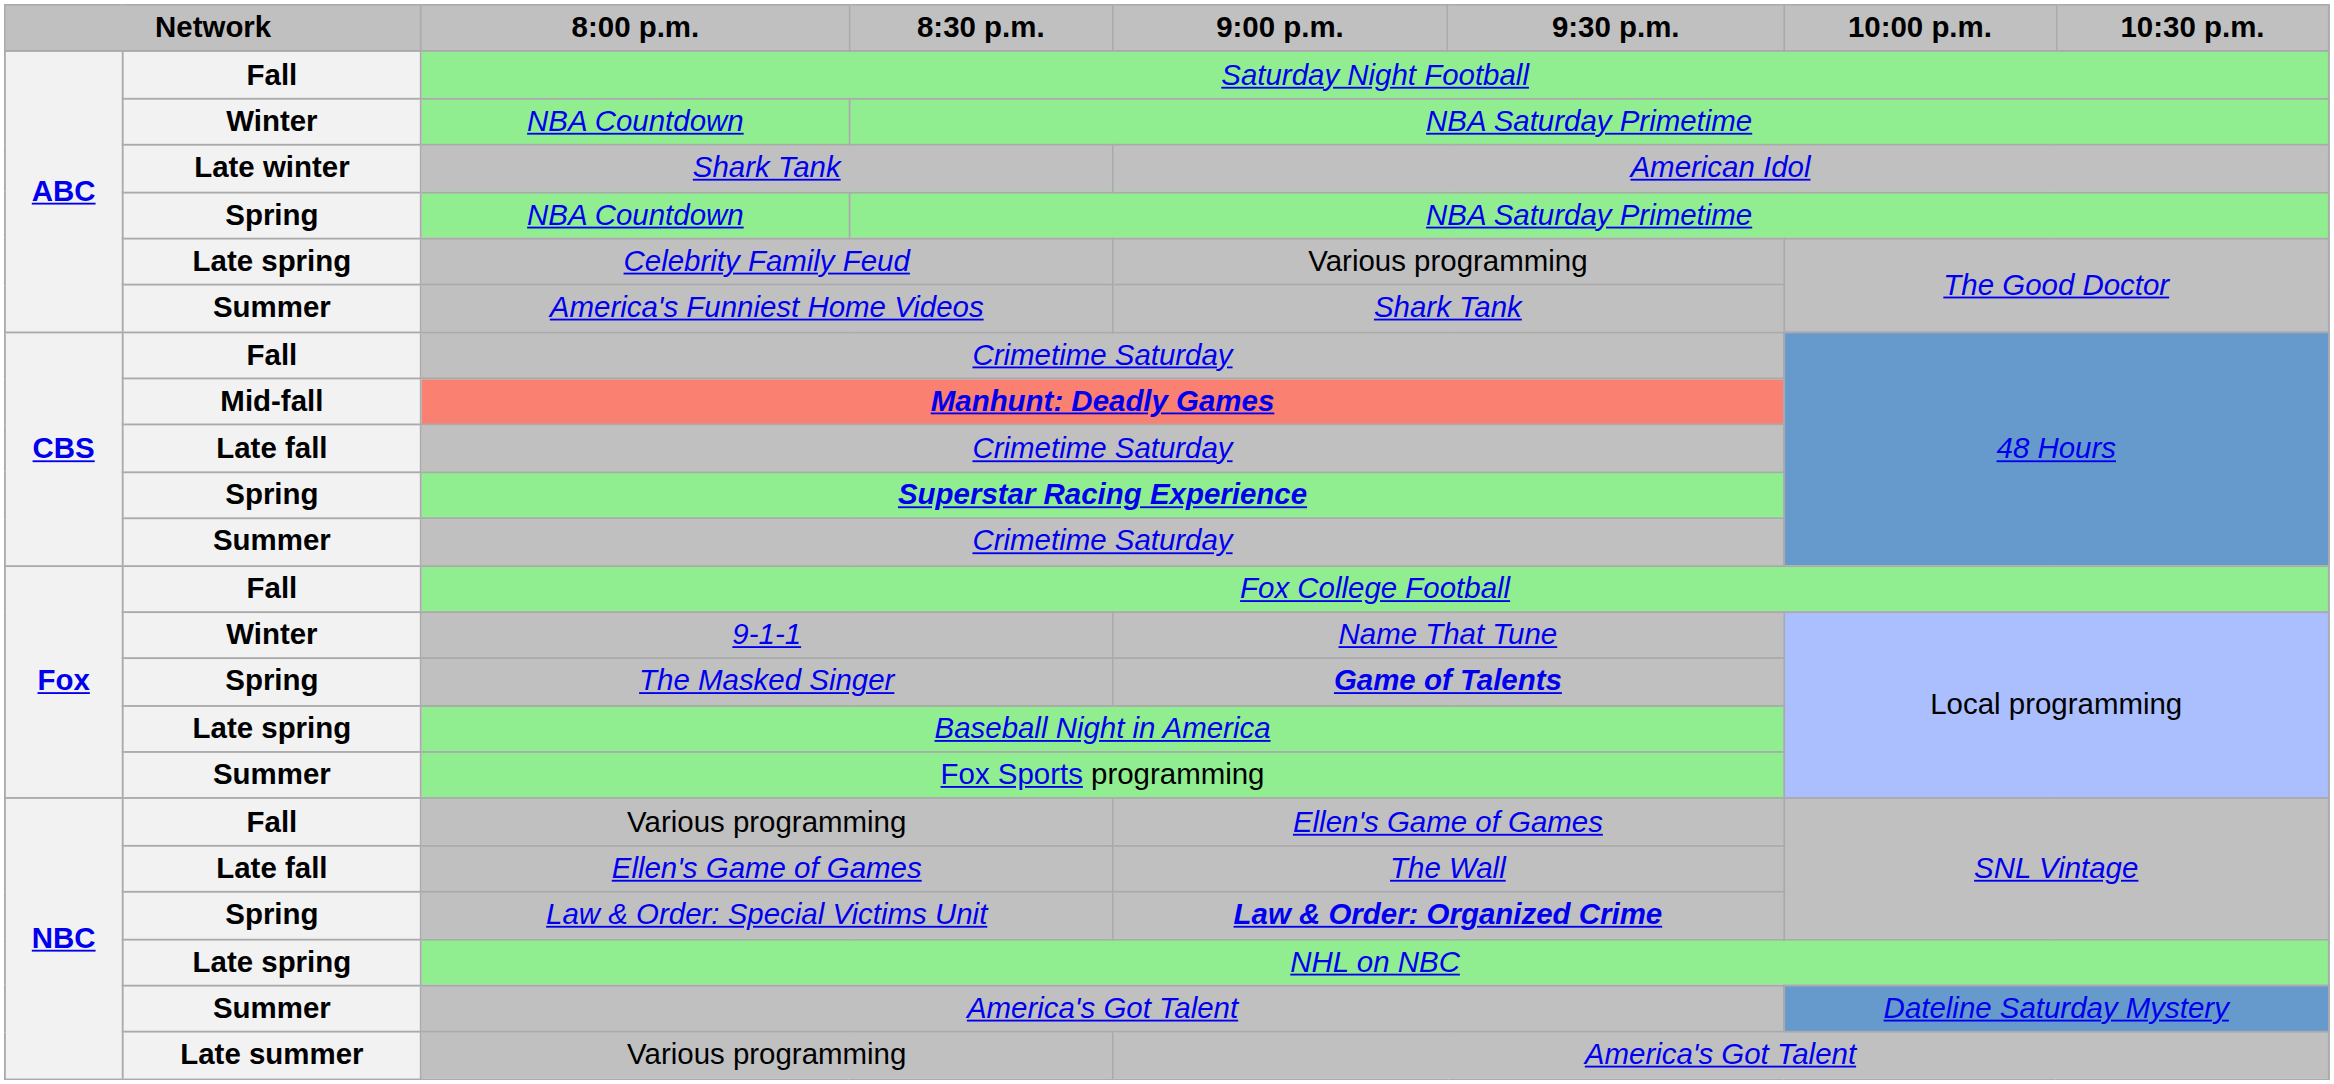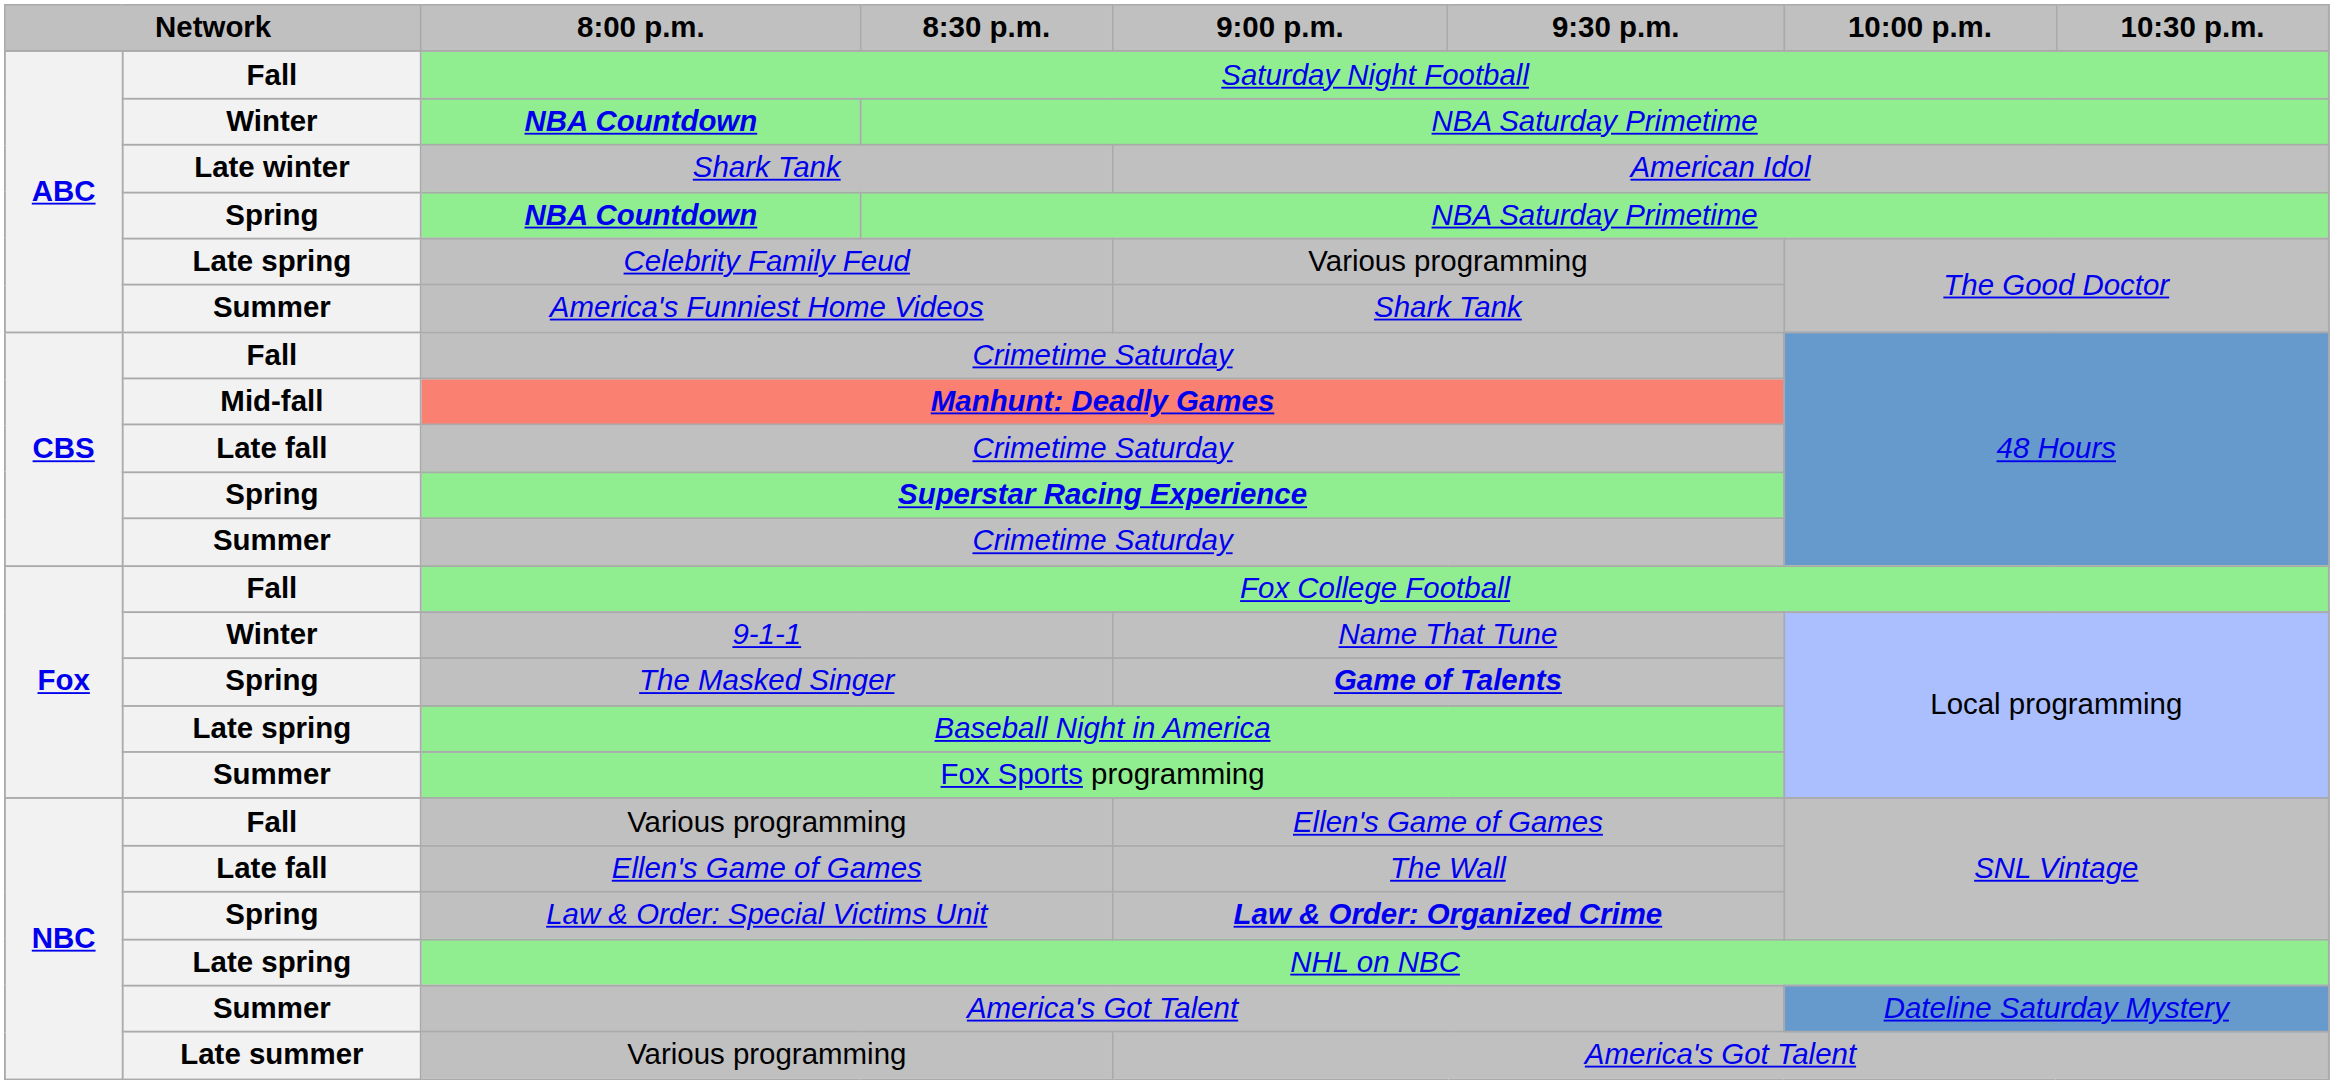Winter / NBA Countdown | 8:00 p.m.: normal -> bold
Spring / NBA Countdown | 8:00 p.m.: normal -> bold
